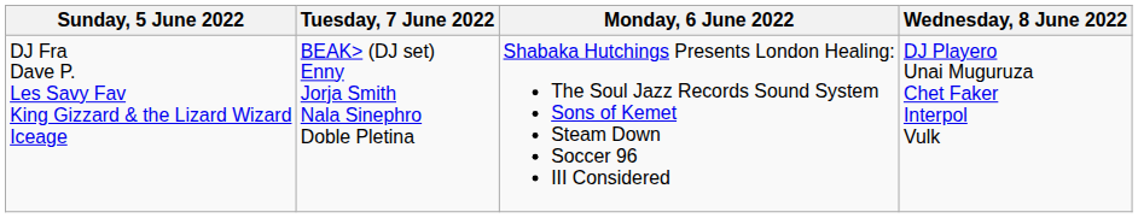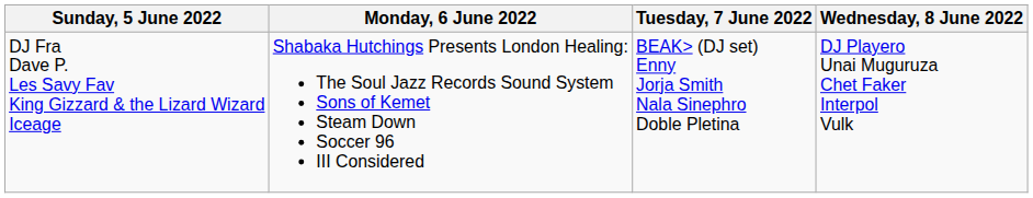columns swapped: Monday, 6 June 2022 <-> Tuesday, 7 June 2022
